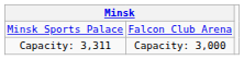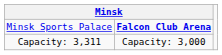Minsk Sports Palace | column 2: normal -> bold
